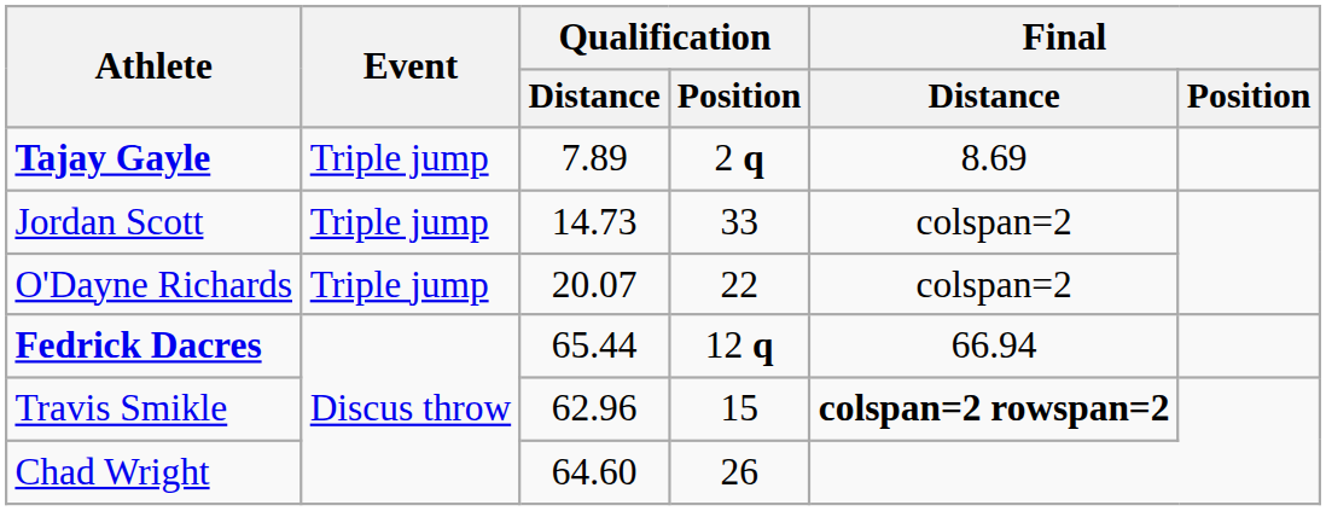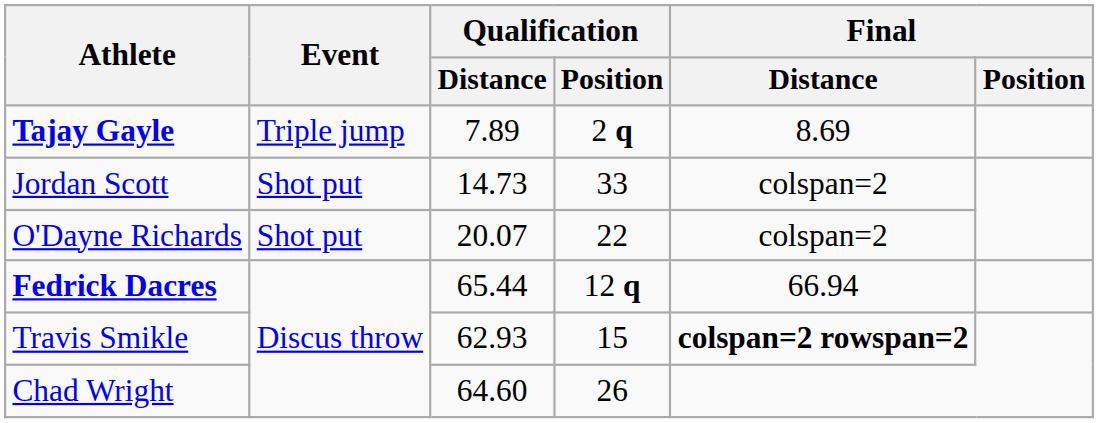Jordan Scott | Event: Triple jump -> Shot put
O'Dayne Richards | Event: Triple jump -> Shot put
Travis Smikle | Qualification / Distance: 62.96 -> 62.93
